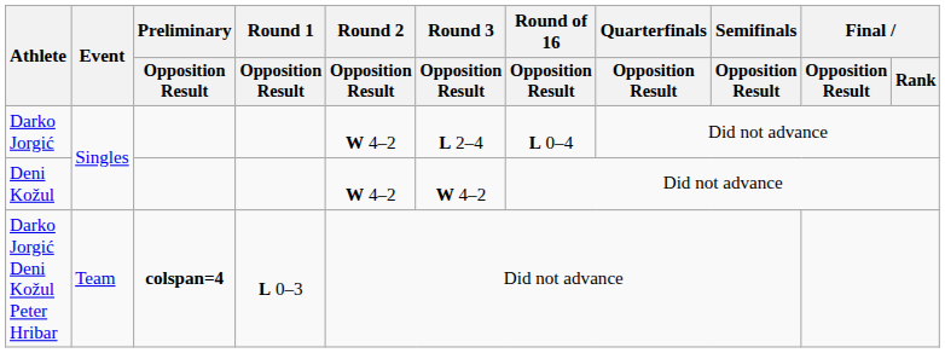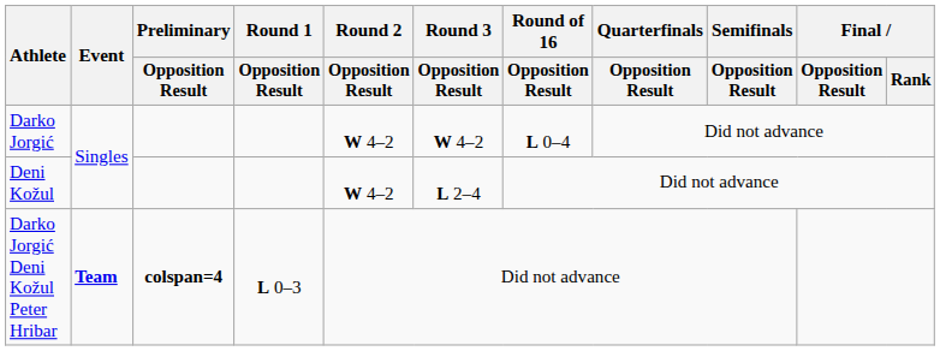Darko Jorgić | Round 3 / Opposition Result: L 2–4 -> W 4–2
Deni Kožul | Round 3 / Opposition Result: W 4–2 -> L 2–4
Darko Jorgić Deni Kožul Peter Hribar | Event: normal -> bold
